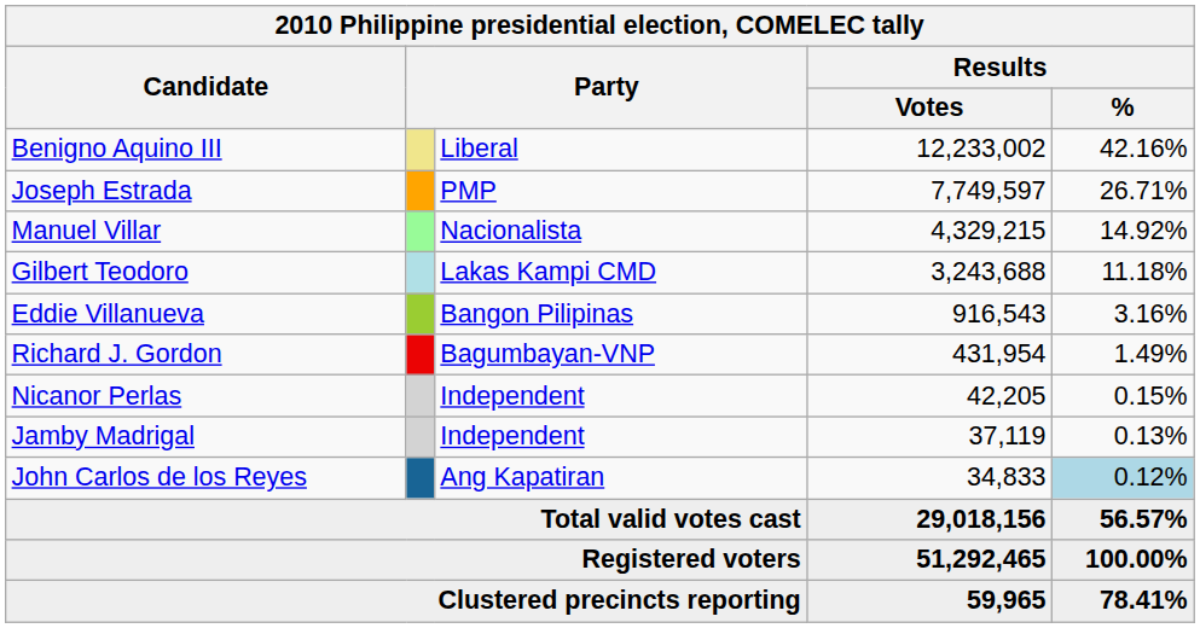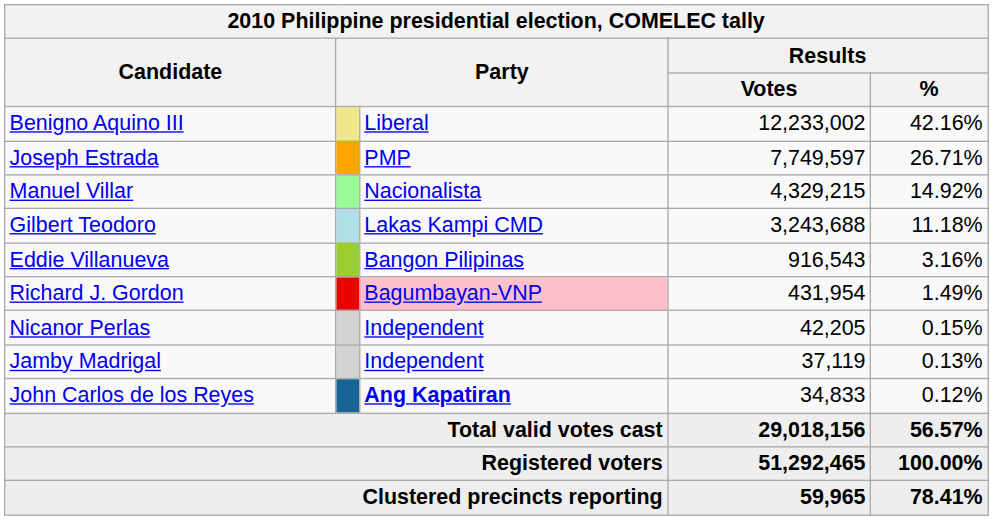Richard J. Gordon | column 3: no background -> pink background
John Carlos de los Reyes | column 3: normal -> bold
John Carlos de los Reyes | Results / %: lightblue background -> no background
